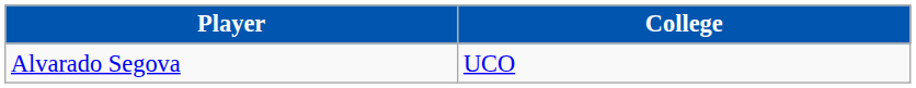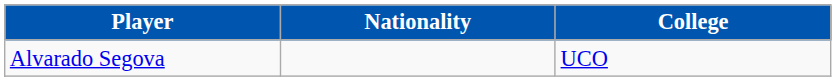+ column: Nationality
